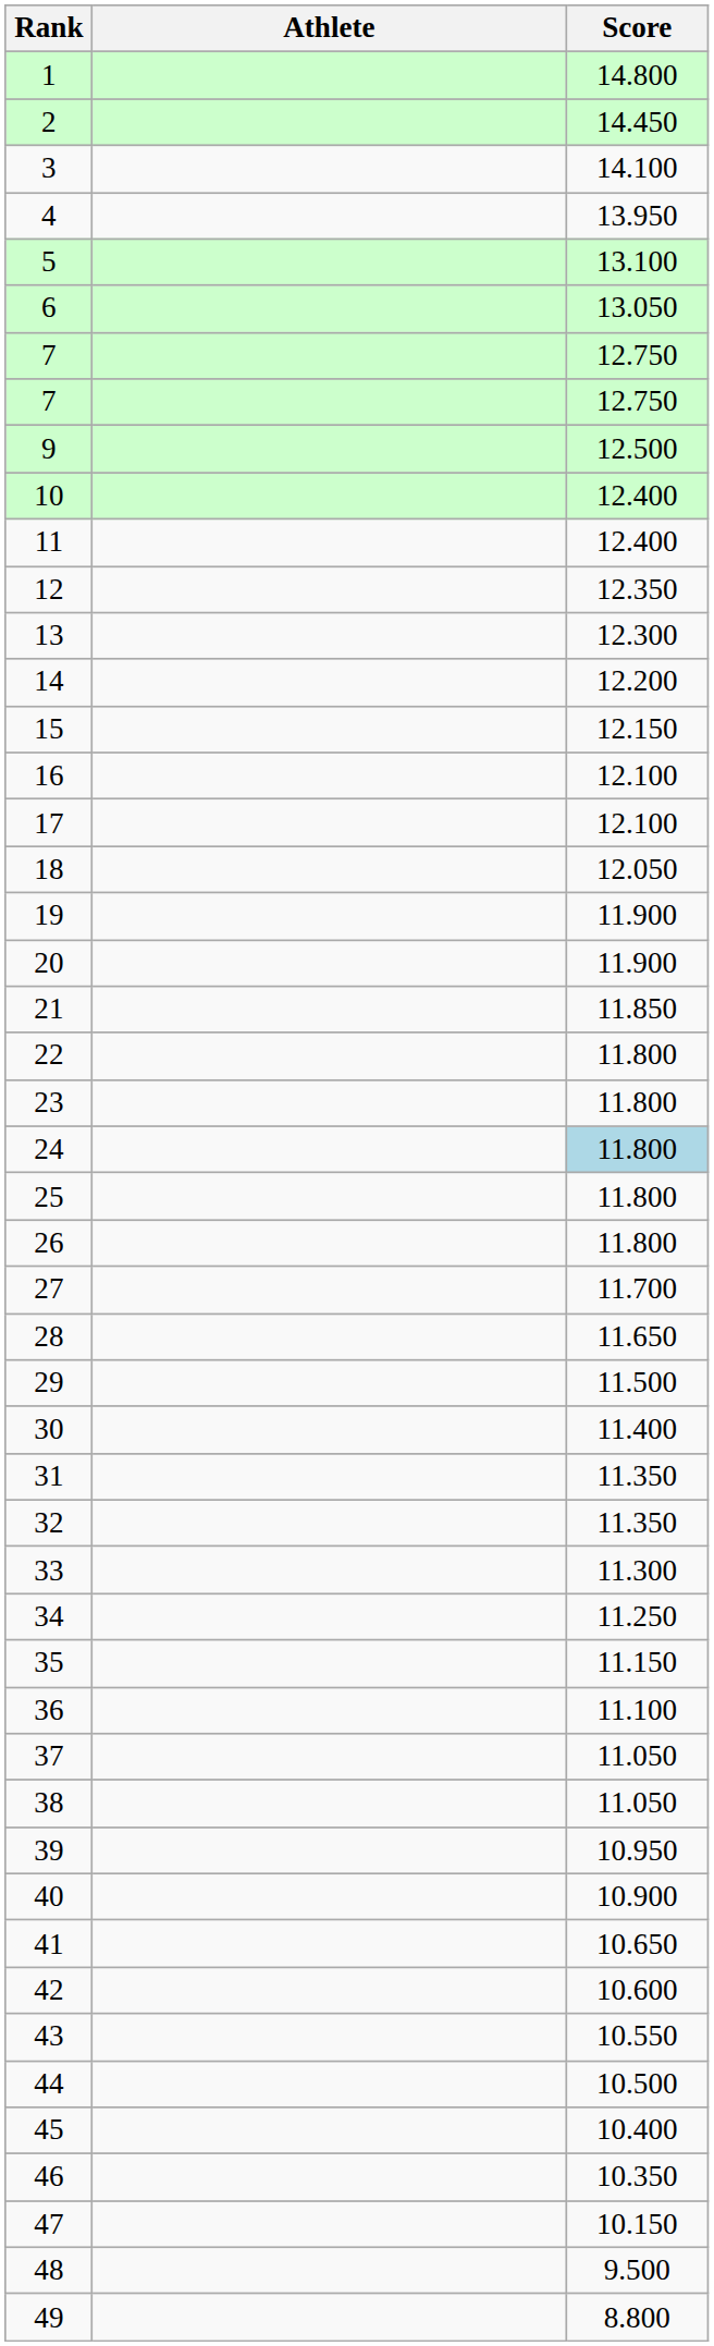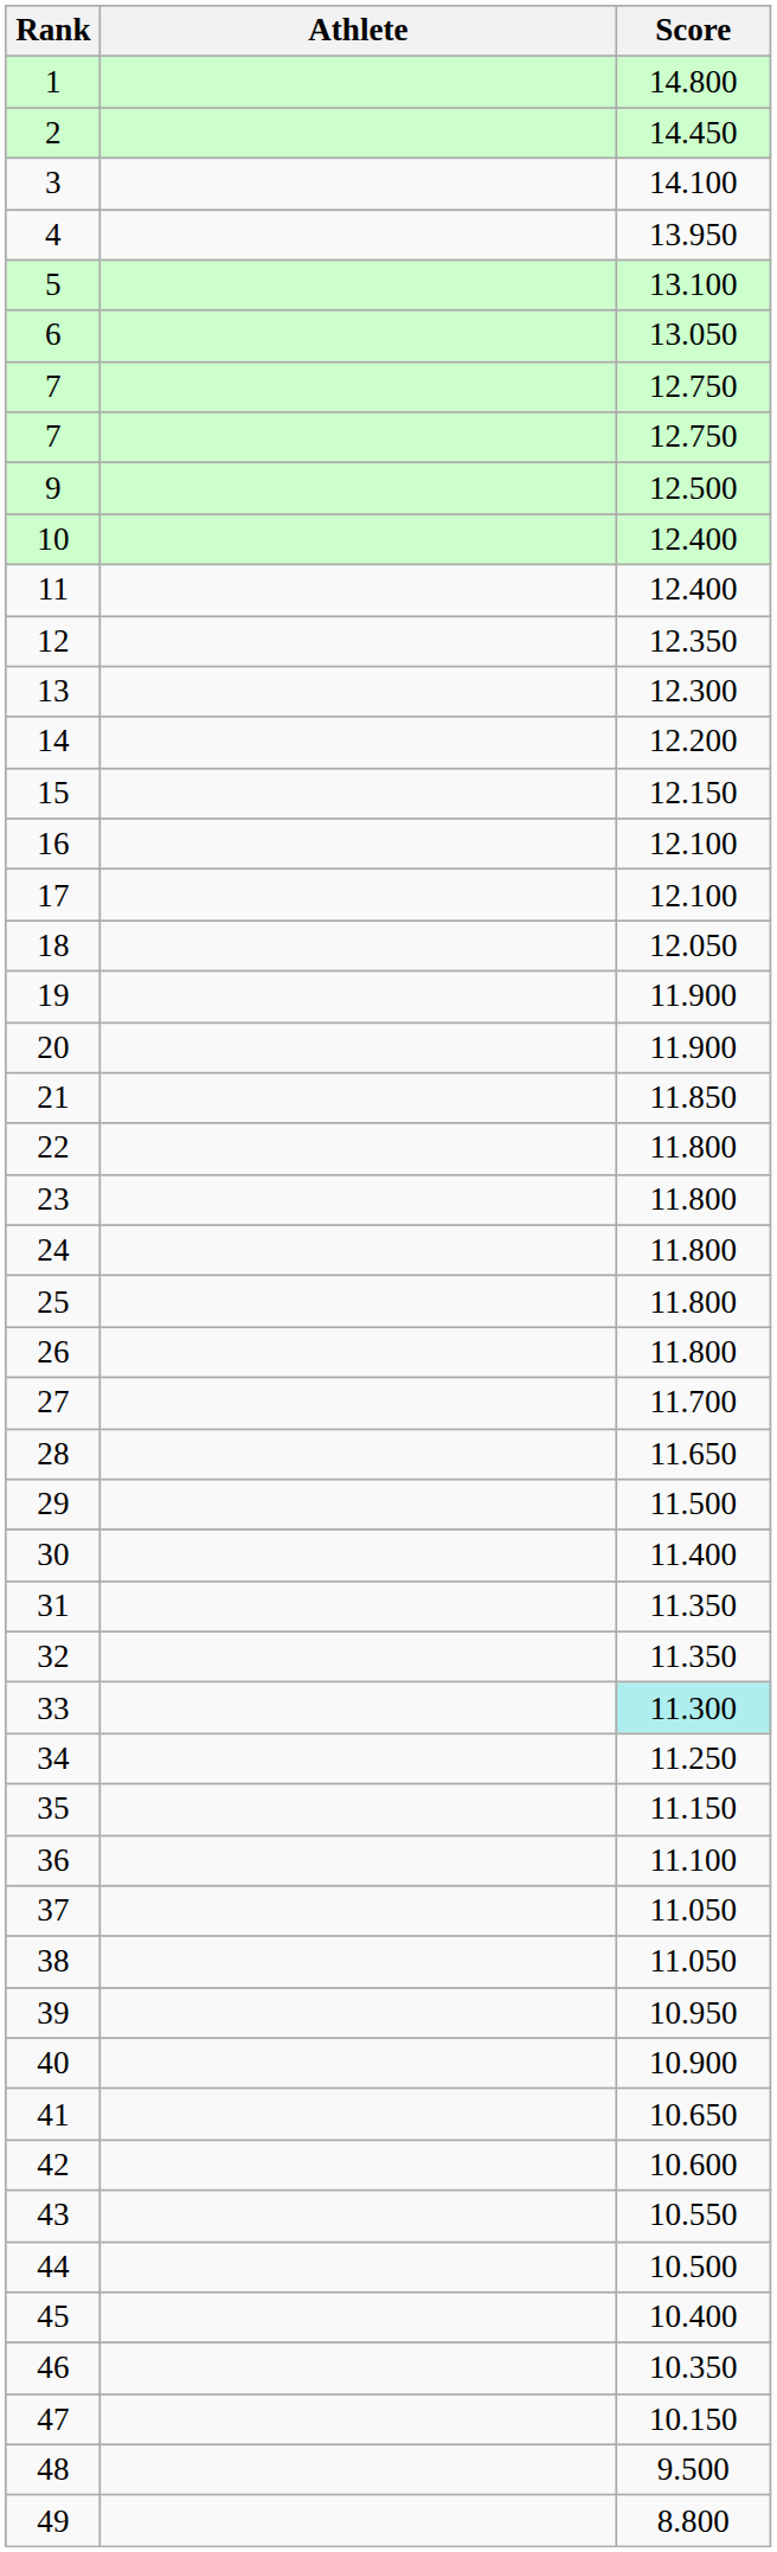24 | Score: lightblue background -> no background
33 | Score: no background -> paleturquoise background
